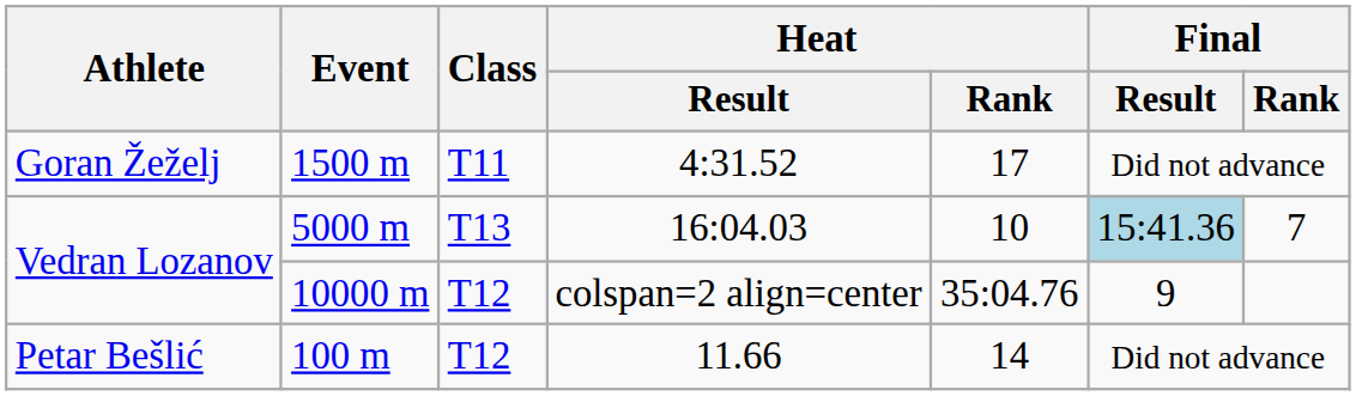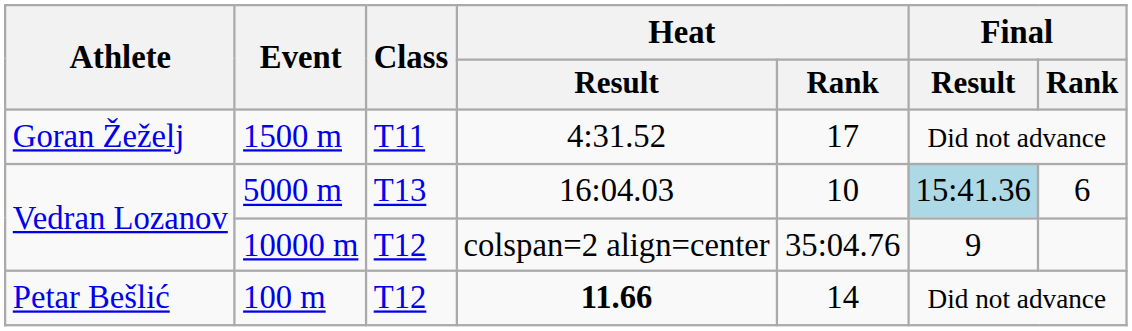5000 m | Final / Rank: 7 -> 6
100 m | Heat / Result: normal -> bold
